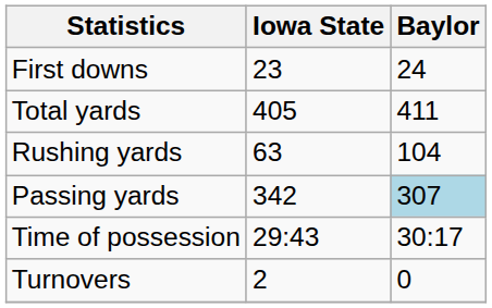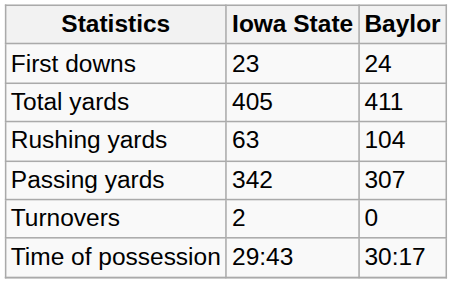Passing yards | Baylor: lightblue background -> no background
rows swapped: Turnovers <-> Time of possession
